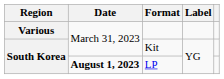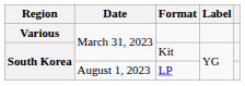LP | Date: bold -> normal
